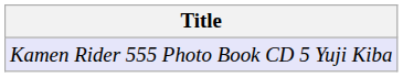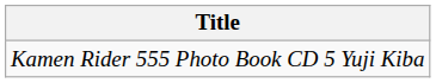row 2 | column 1: lavender background -> no background
